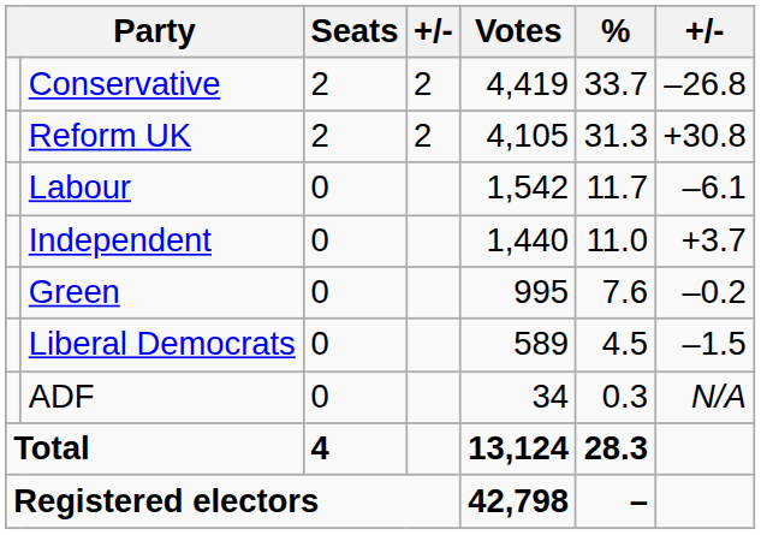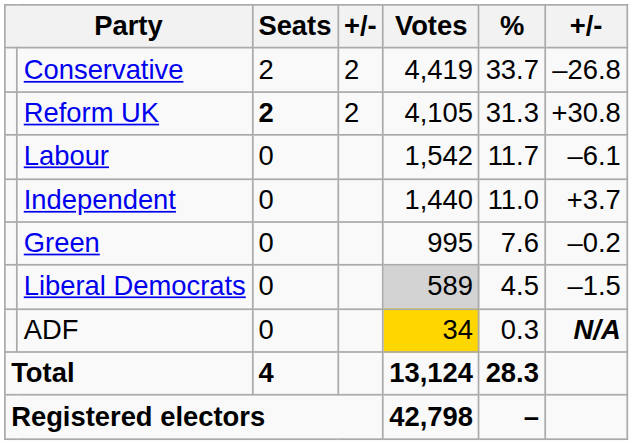Reform UK | Seats: normal -> bold
Liberal Democrats | Votes: no background -> lightgrey background
ADF | Votes: no background -> gold background
ADF | column 7: normal -> bold
